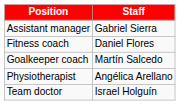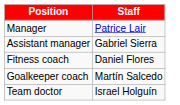+ row: Manager | Patrice Lair
- row: Physiotherapist | Angélica Arellano
